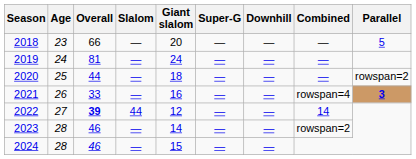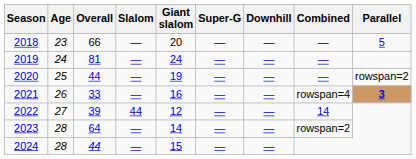2020 | Giant slalom: 18 -> 19
2022 | Overall: bold -> normal
2023 | Overall: 46 -> 64
2024 | Overall: 46 -> 44
